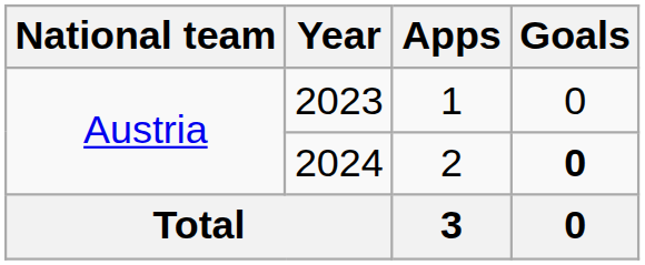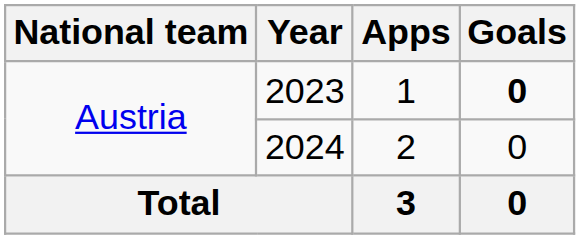2023 | Goals: normal -> bold
2024 | Goals: bold -> normal
